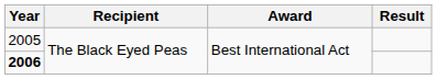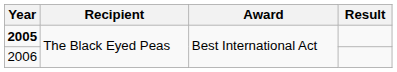2005 | Year: normal -> bold
2006 | Year: bold -> normal
